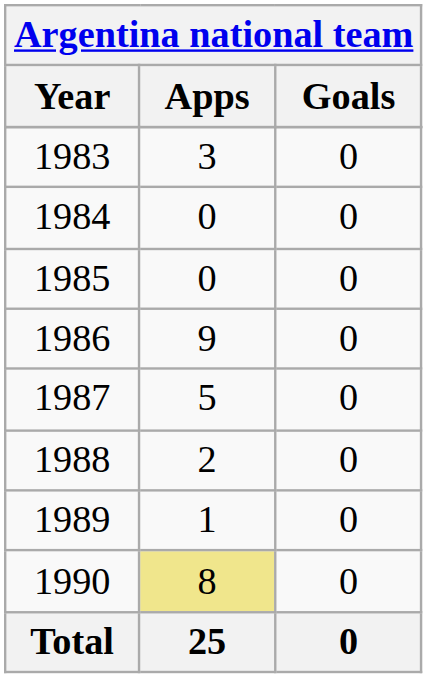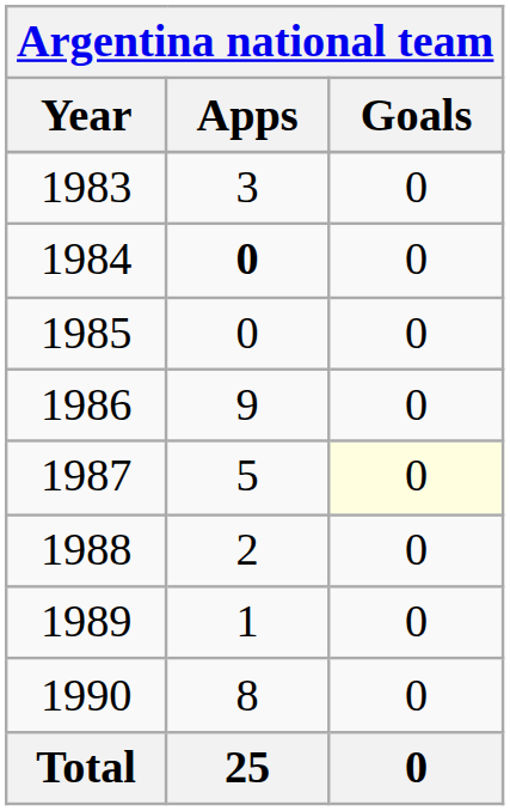1984 | Apps: normal -> bold
1987 | Goals: no background -> lightyellow background
1990 | Apps: khaki background -> no background
